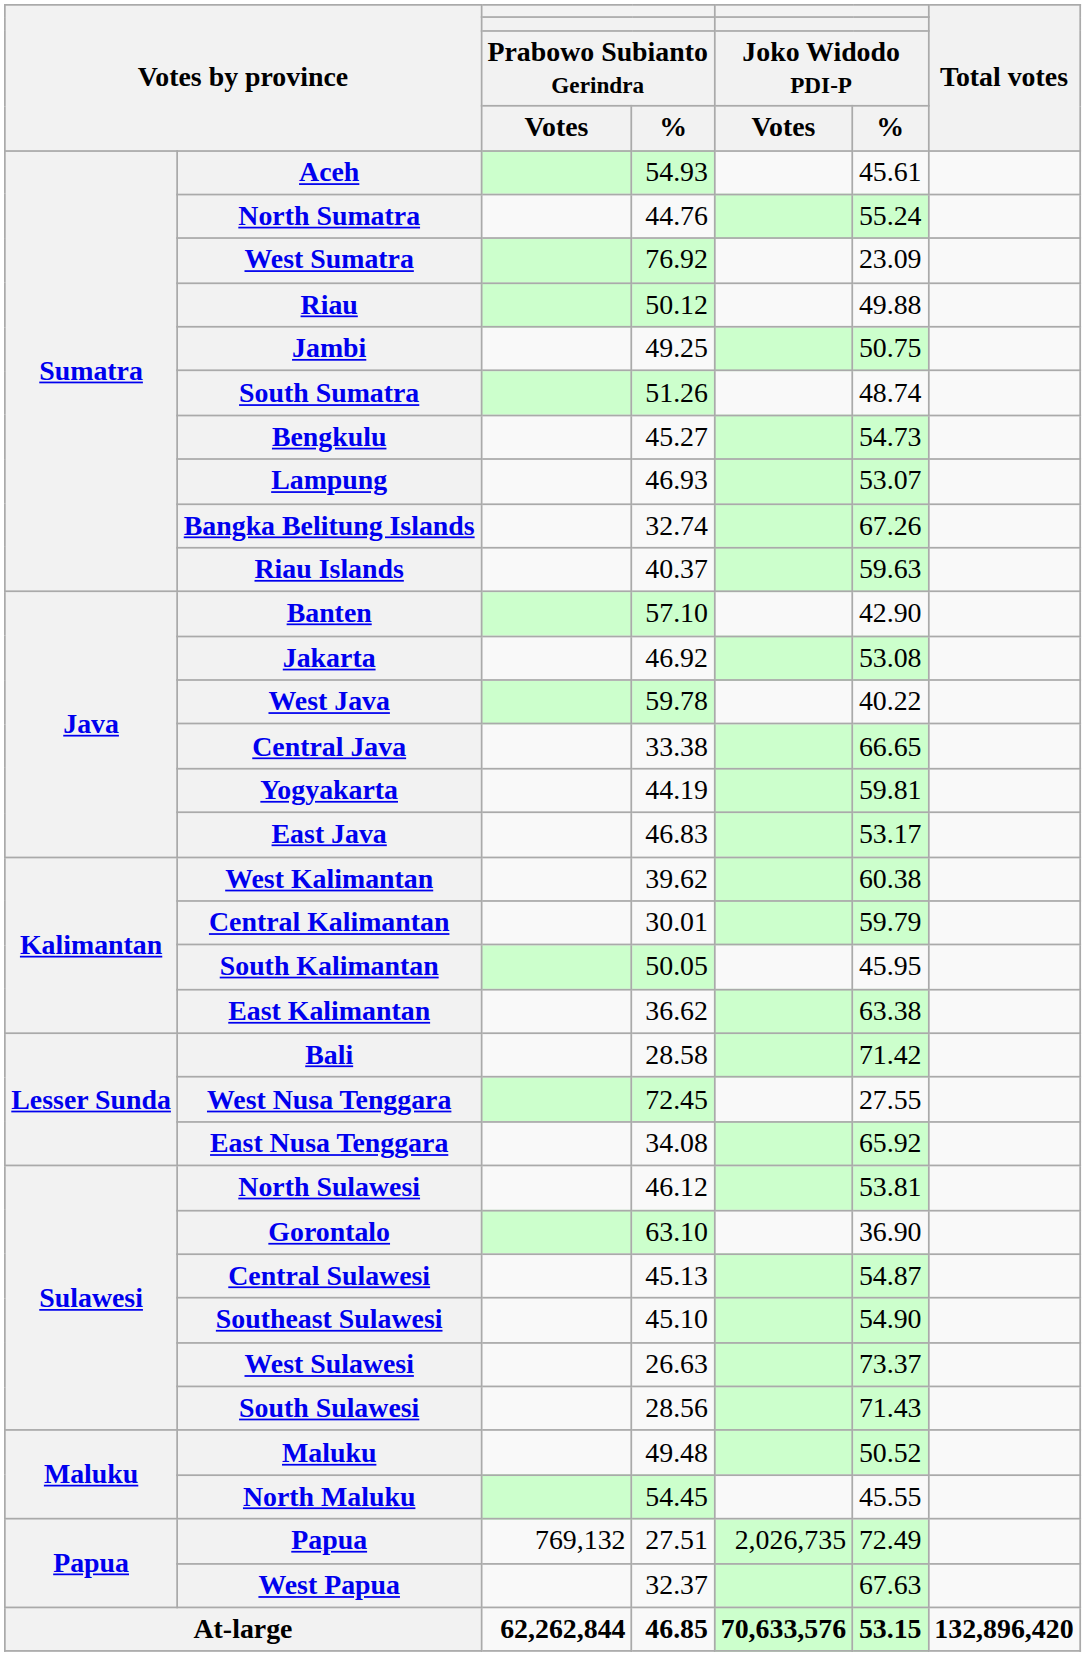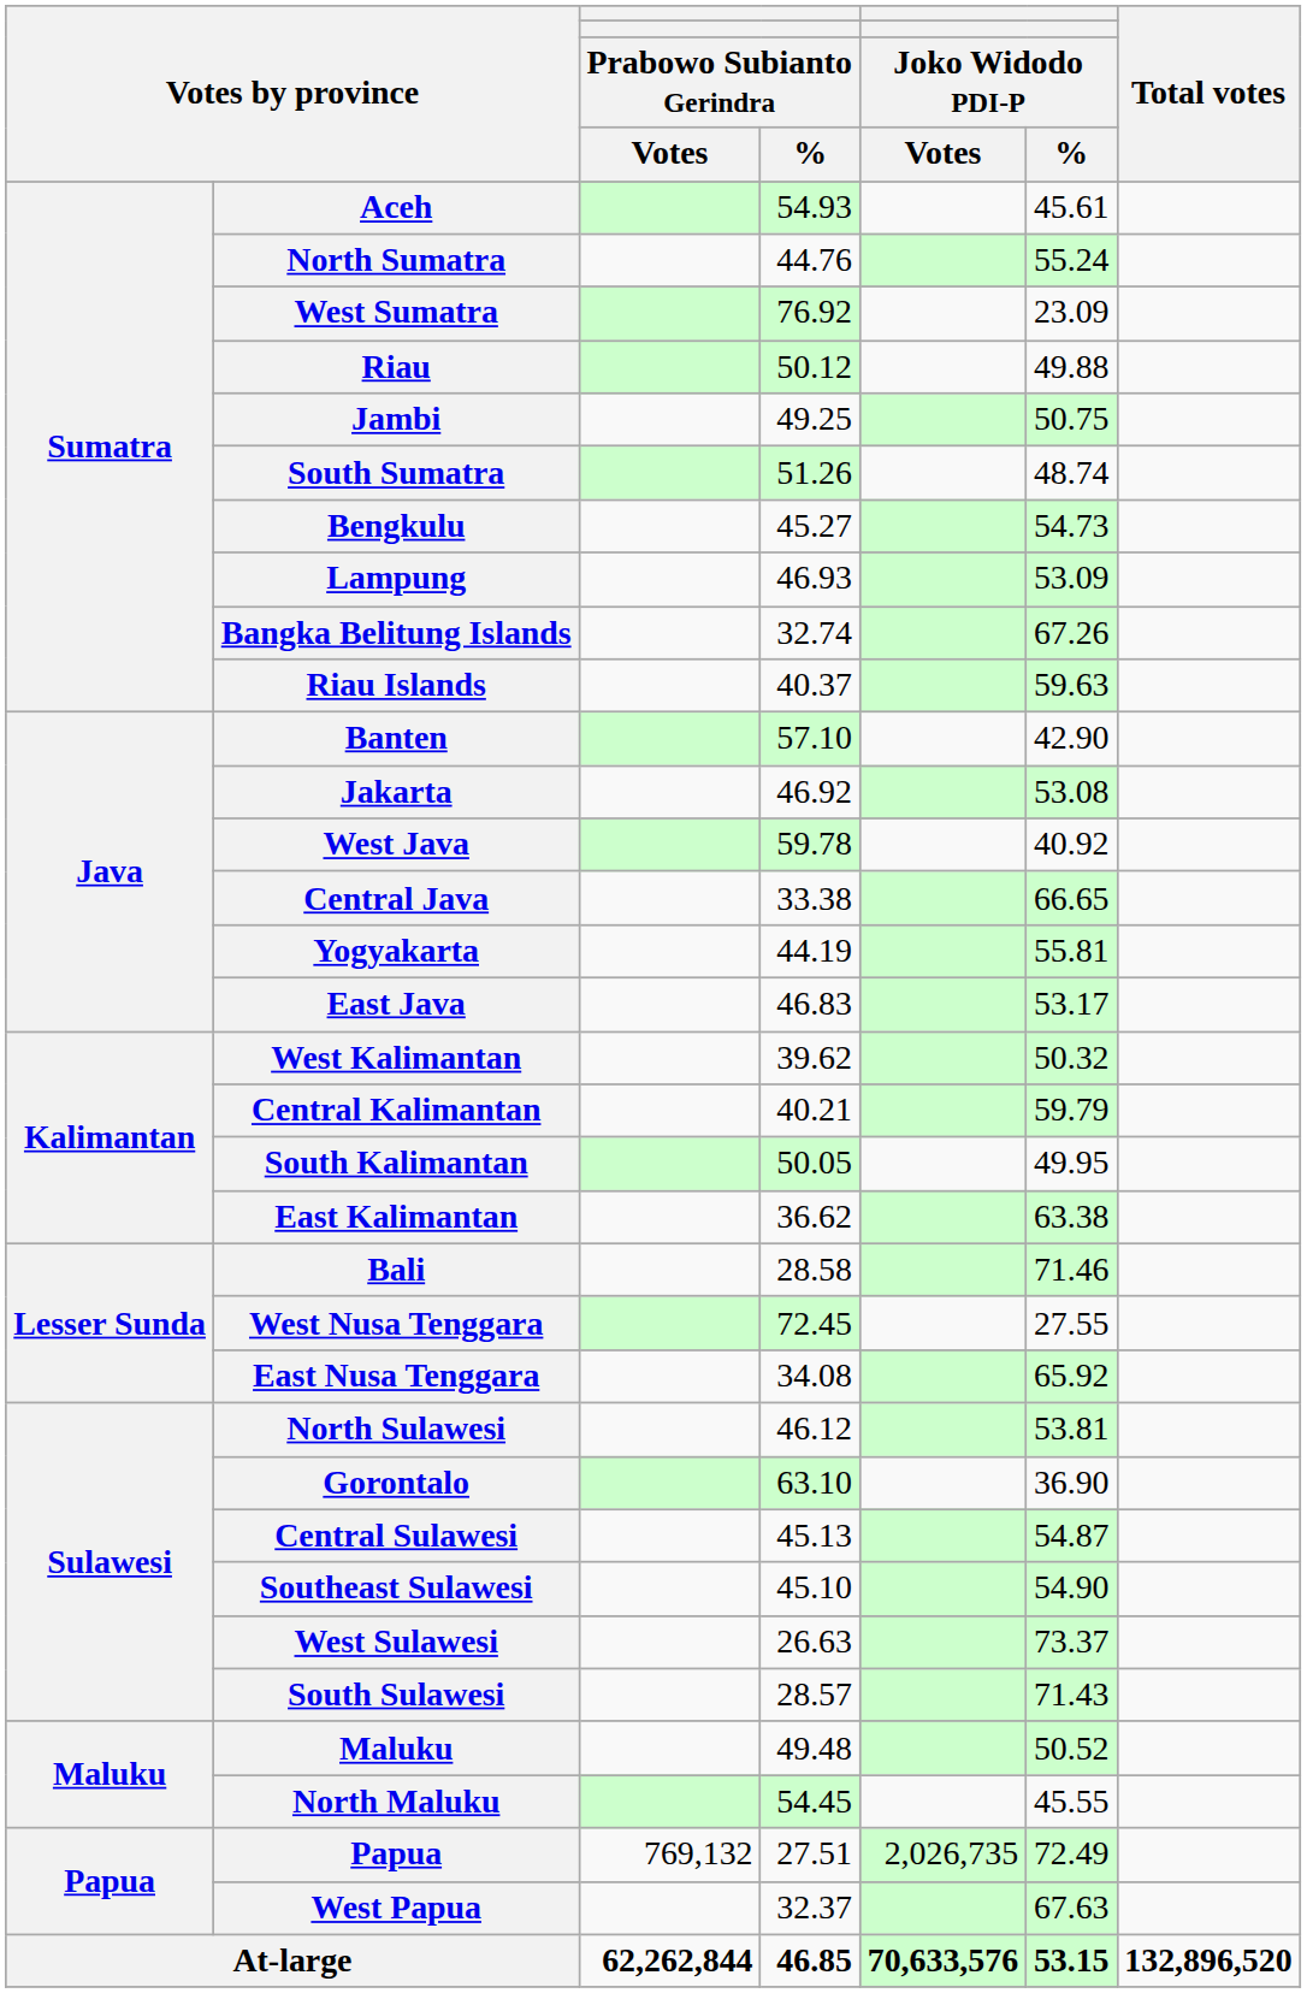Lampung | Joko Widodo PDI-P / %: 53.07 -> 53.09
West Java | Joko Widodo PDI-P / %: 40.22 -> 40.92
Yogyakarta | Joko Widodo PDI-P / %: 59.81 -> 55.81
West Kalimantan | Joko Widodo PDI-P / %: 60.38 -> 50.32
Central Kalimantan | Prabowo Subianto Gerindra / %: 30.01 -> 40.21
South Kalimantan | Joko Widodo PDI-P / %: 45.95 -> 49.95
Bali | Joko Widodo PDI-P / %: 71.42 -> 71.46
South Sulawesi | Prabowo Subianto Gerindra / %: 28.56 -> 28.57
At-large | Total votes: 132,896,420 -> 132,896,520
